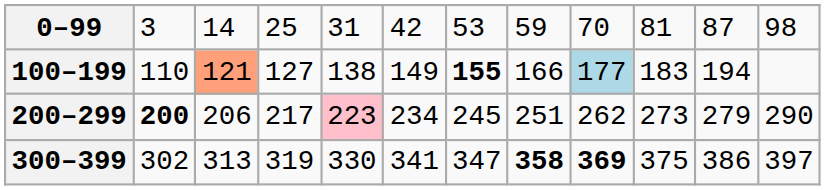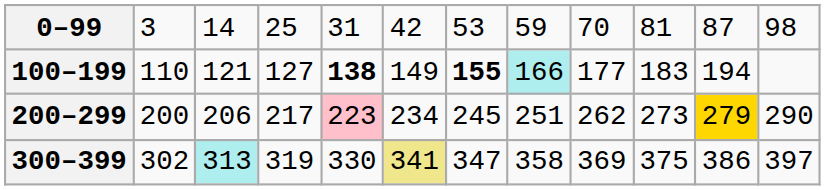100–199 | column 3: lightsalmon background -> no background
100–199 | column 5: normal -> bold
100–199 | column 8: no background -> paleturquoise background
100–199 | column 9: lightblue background -> no background
200–299 | column 2: bold -> normal
200–299 | column 11: no background -> gold background
300–399 | column 3: no background -> paleturquoise background
300–399 | column 6: no background -> khaki background
300–399 | column 8: bold -> normal
300–399 | column 9: bold -> normal
